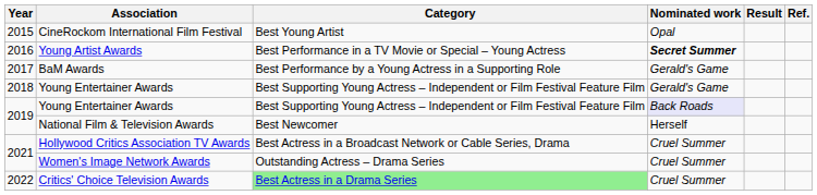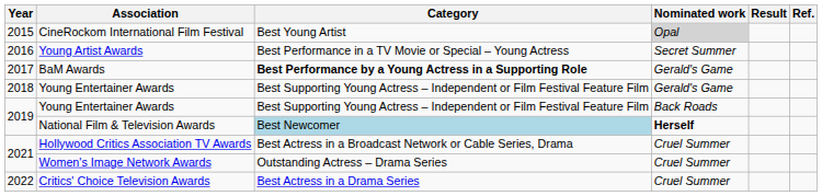CineRockom International Film Festival | Nominated work: no background -> lightgrey background
Young Artist Awards | Nominated work: bold -> normal
BaM Awards | Category: normal -> bold
2019 / Young Entertainer Awards | Nominated work: lavender background -> no background
National Film & Television Awards | Category: no background -> lightblue background
National Film & Television Awards | Nominated work: normal -> bold
Critics' Choice Television Awards | Category: lightgreen background -> no background
